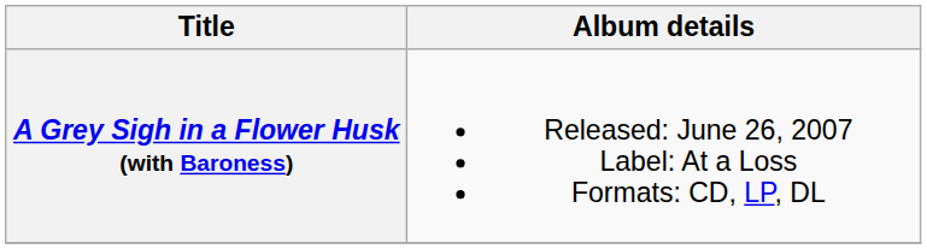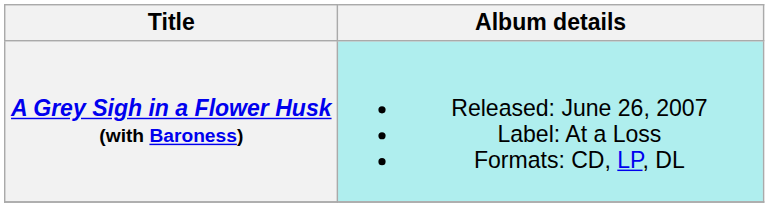A Grey Sigh in a Flower Husk (with Baroness) | Album details: no background -> paleturquoise background
